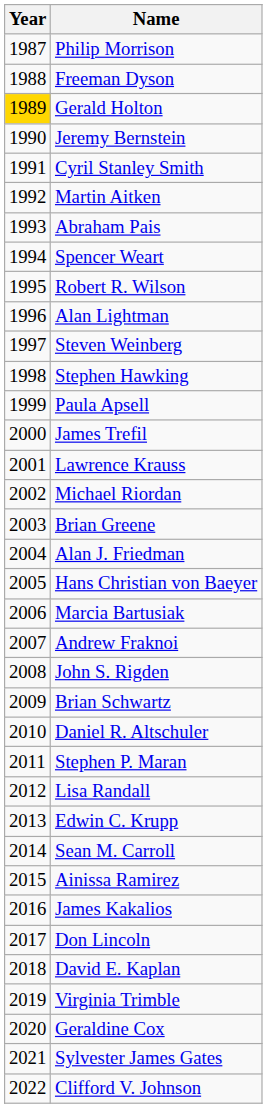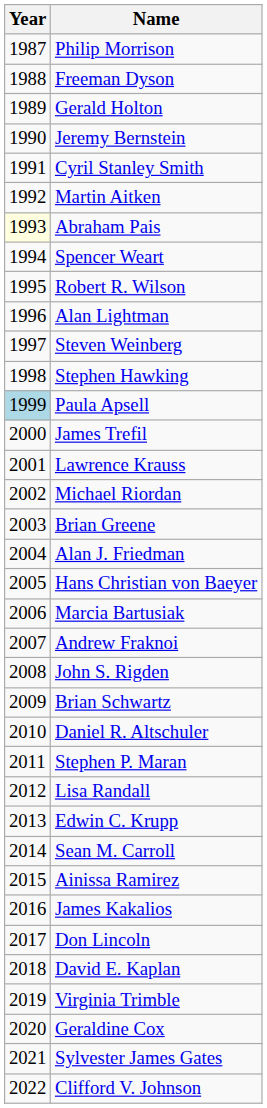Gerald Holton | Year: gold background -> no background
Abraham Pais | Year: no background -> lightyellow background
Paula Apsell | Year: no background -> lightblue background
